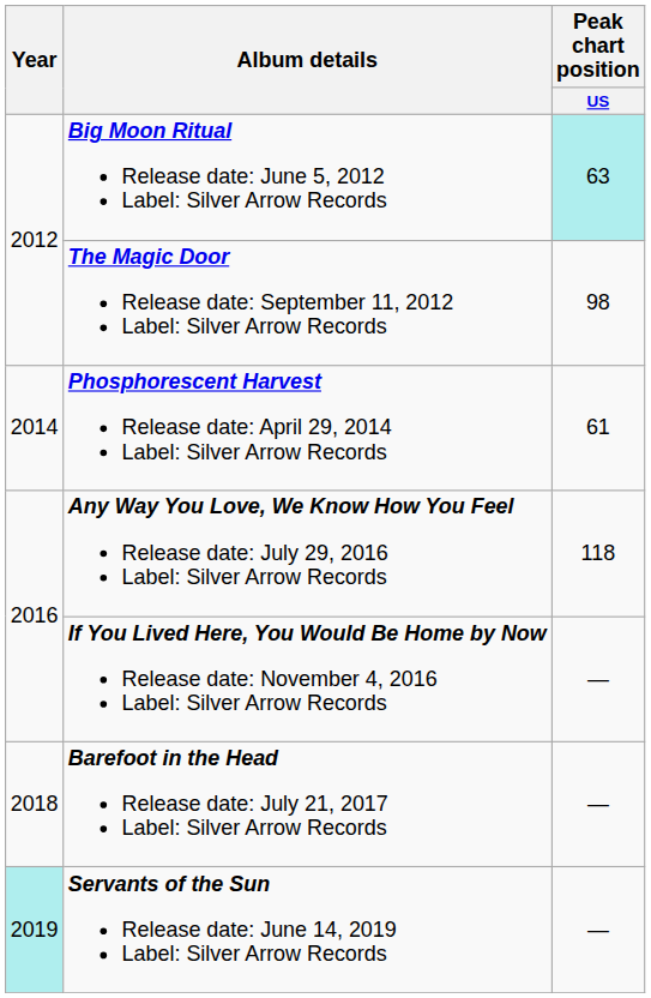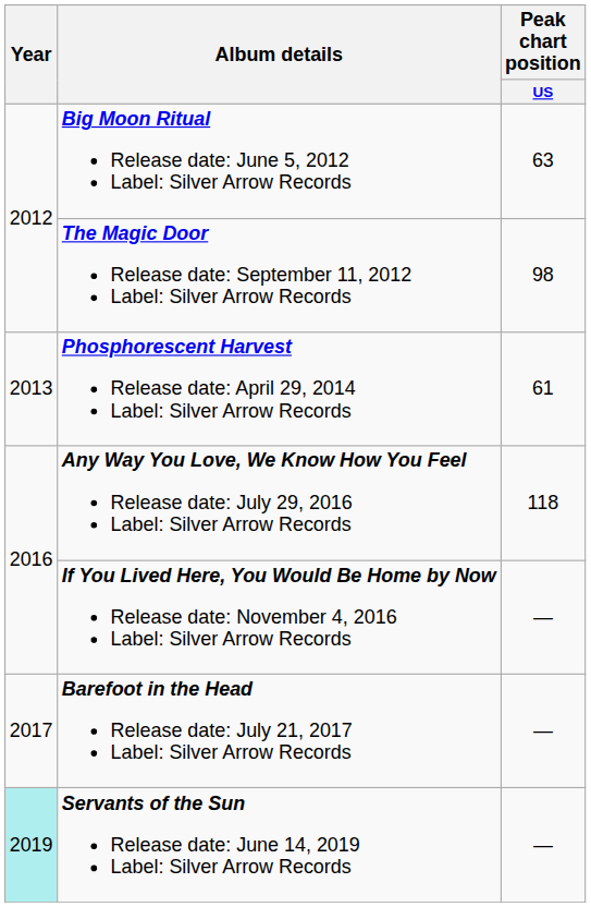row 3 | Peak chart position / US: paleturquoise background -> no background
row 5 | Year: 2014 -> 2013
row 8 | Year: 2018 -> 2017
